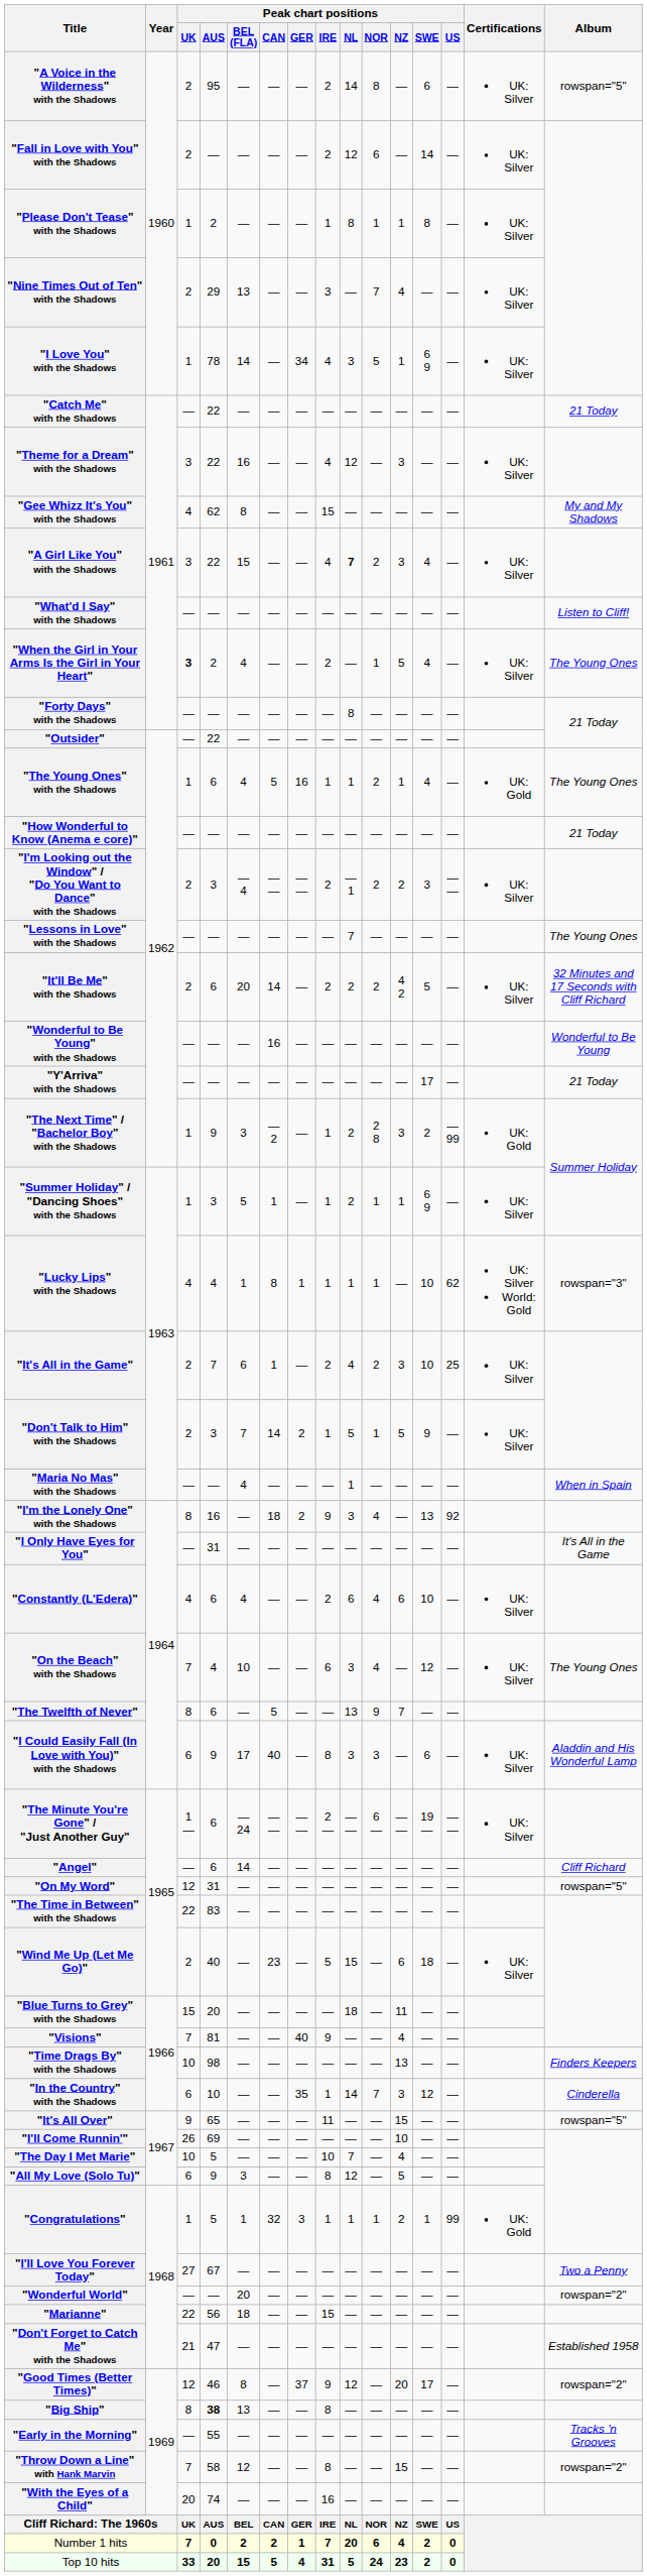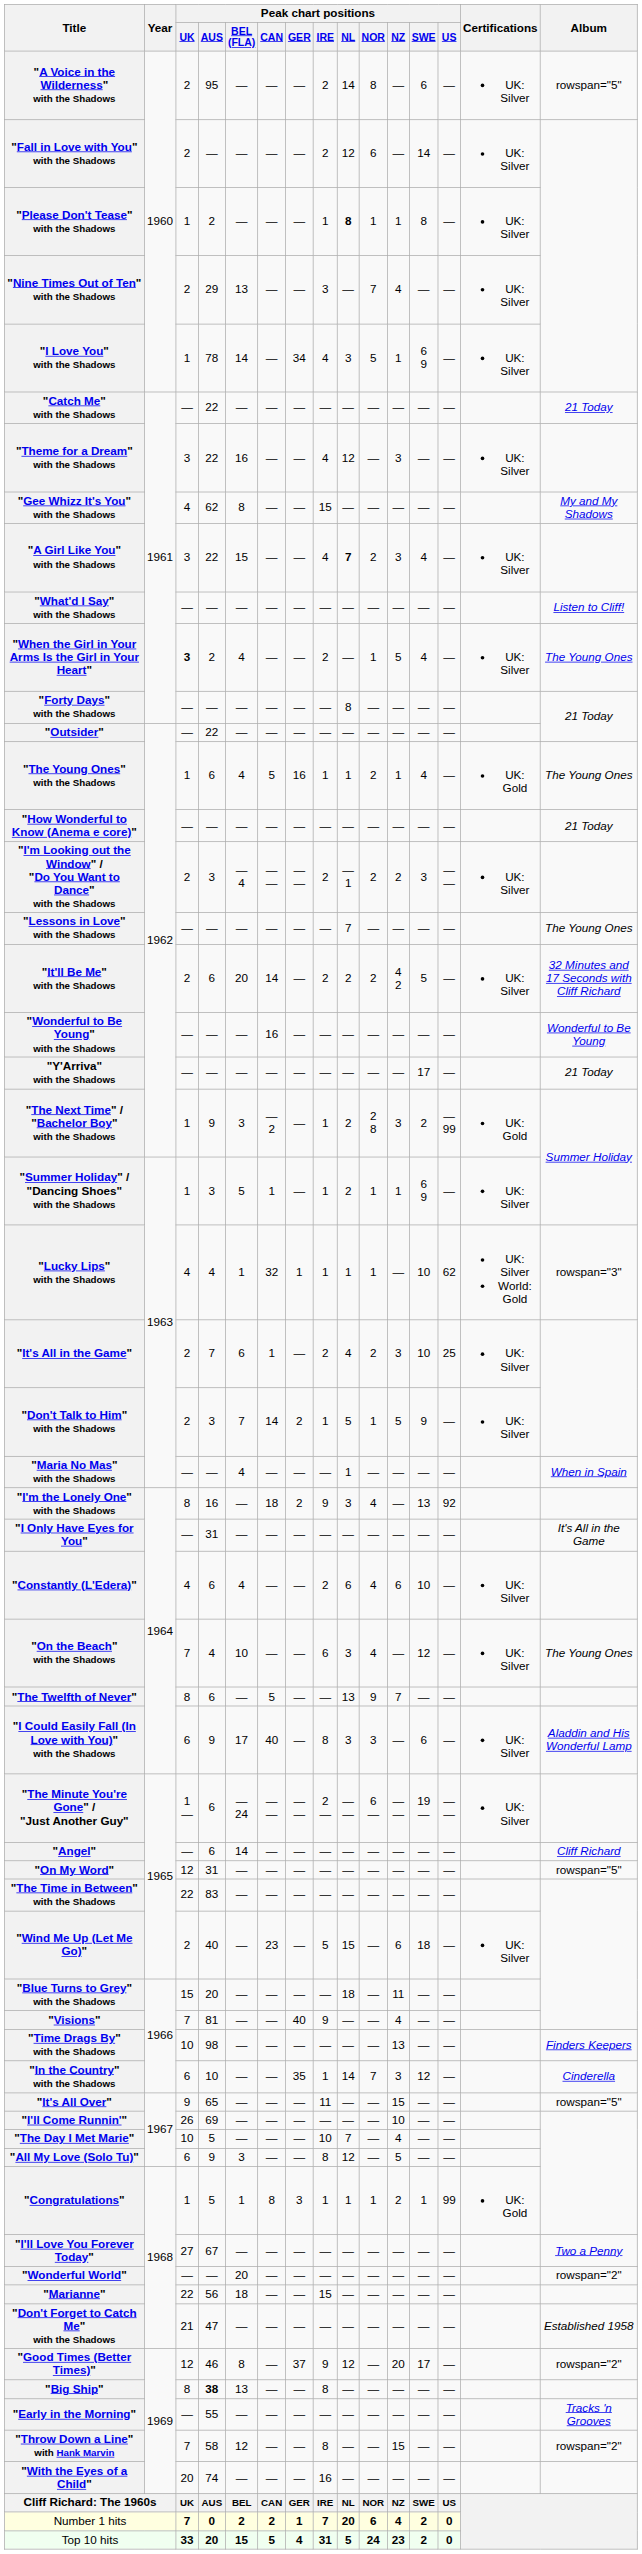"Please Don't Tease" with the Shadows | Peak chart positions / NL: normal -> bold
"Lucky Lips" with the Shadows | Peak chart positions / CAN: 8 -> 32
"Congratulations" | Peak chart positions / CAN: 32 -> 8
